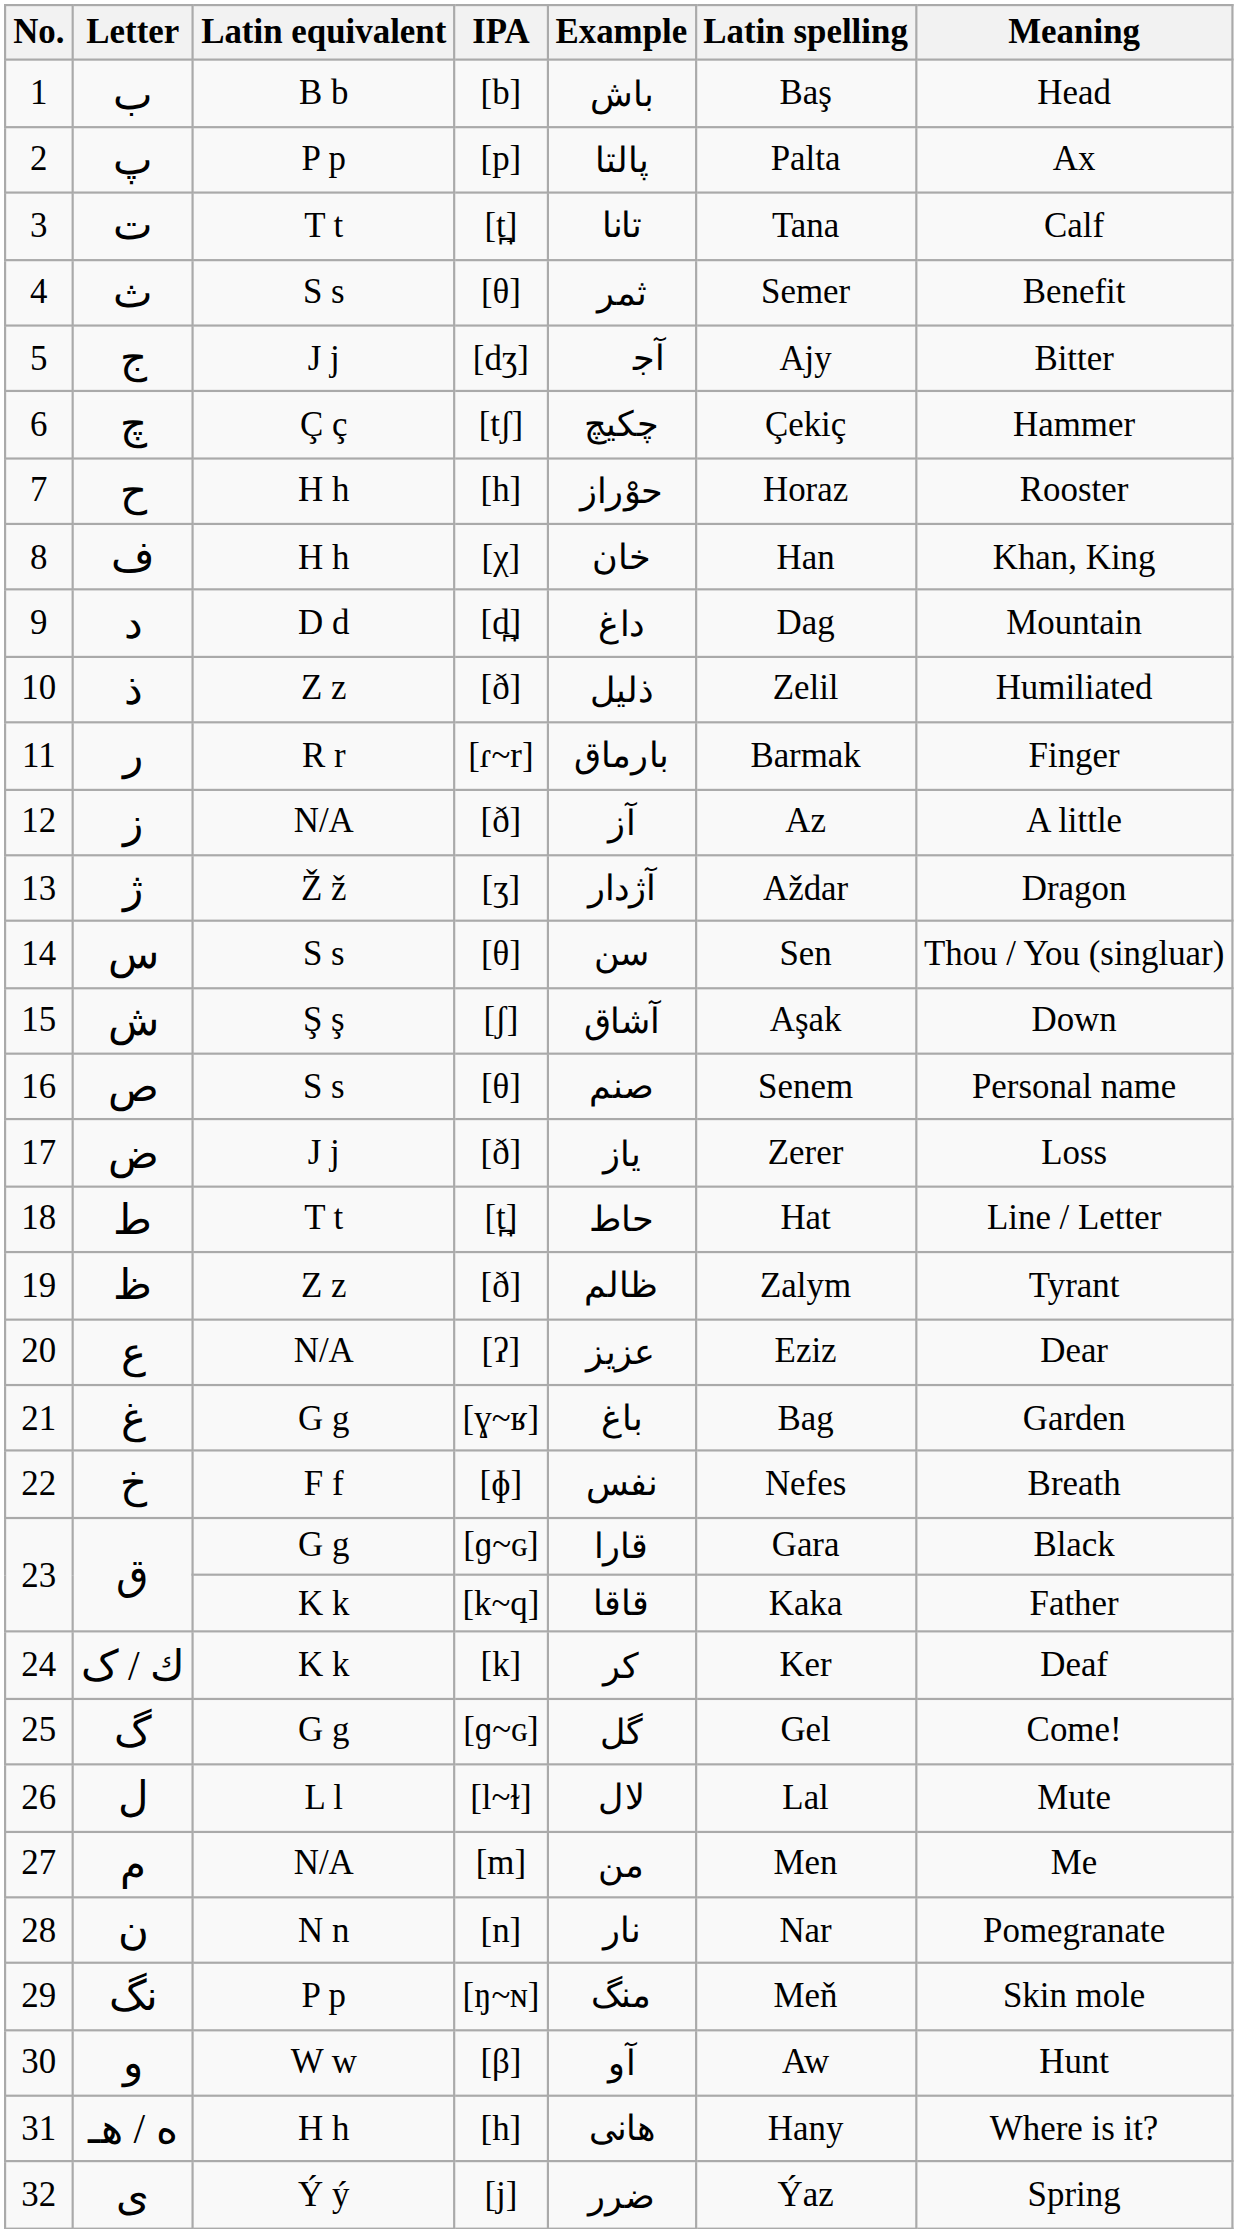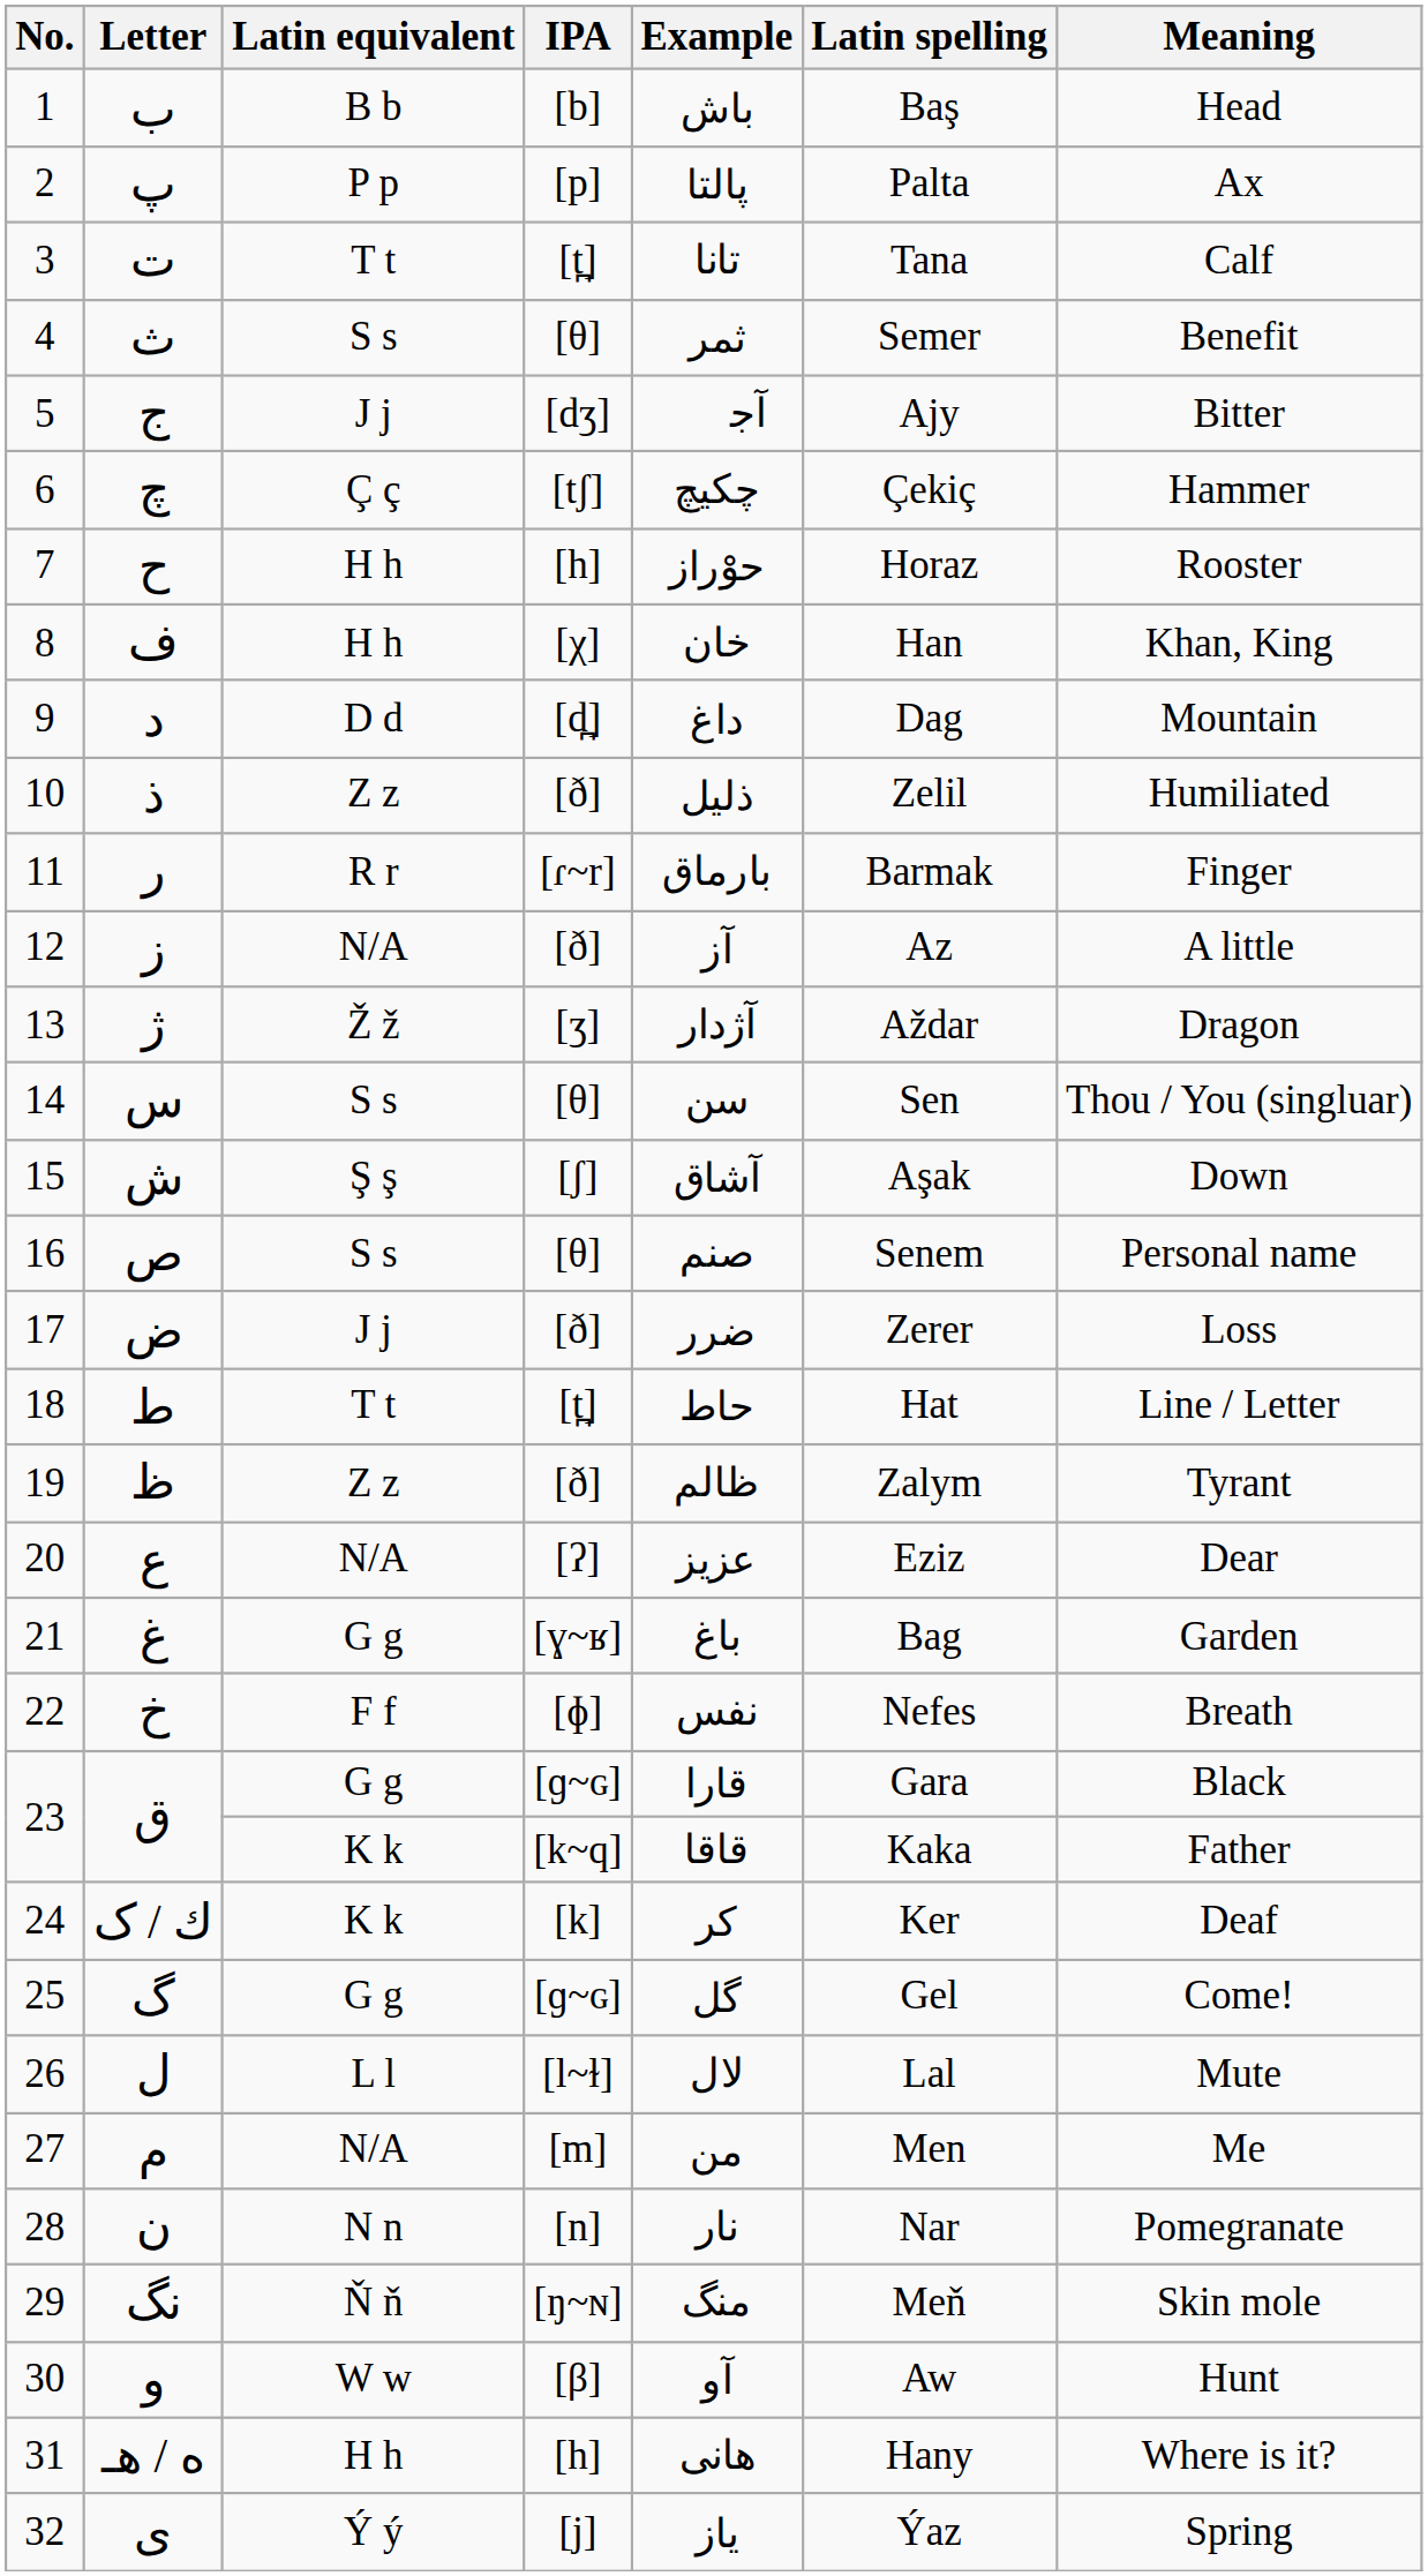17 | Example: یاز -> ضرر
29 | Latin equivalent: P p -> Ň ň
32 | Example: ضرر -> یاز
